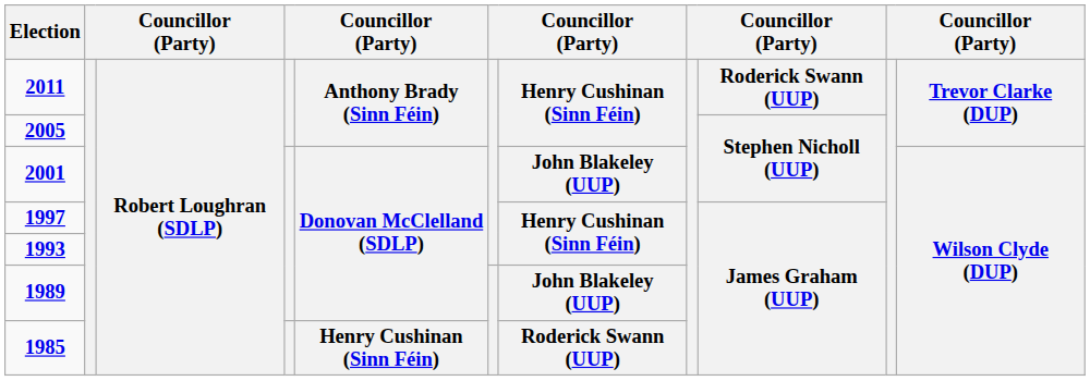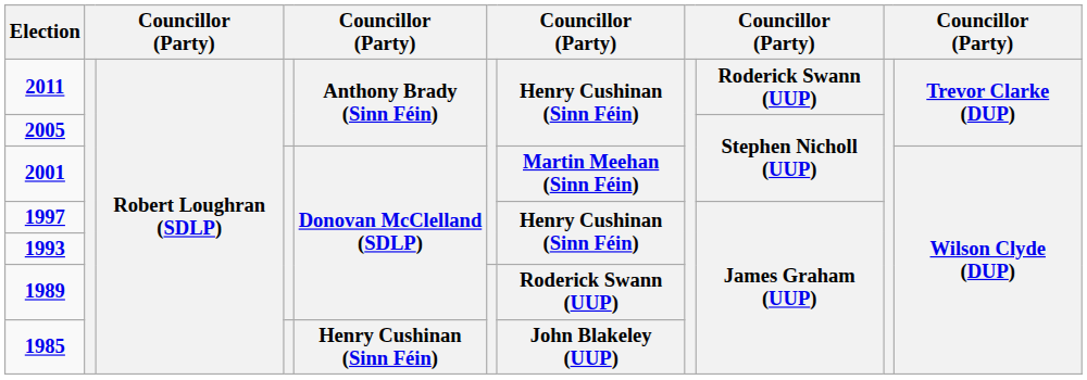2001 | column 7: John Blakeley (UUP) -> Martin Meehan (Sinn Féin)
1989 | column 7: John Blakeley (UUP) -> Roderick Swann (UUP)
1985 | column 7: Roderick Swann (UUP) -> John Blakeley (UUP)
